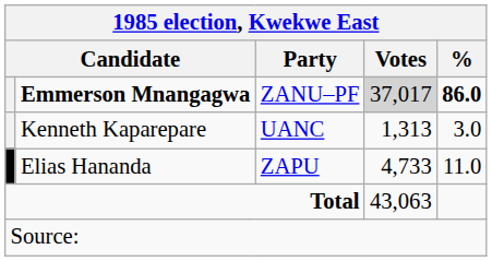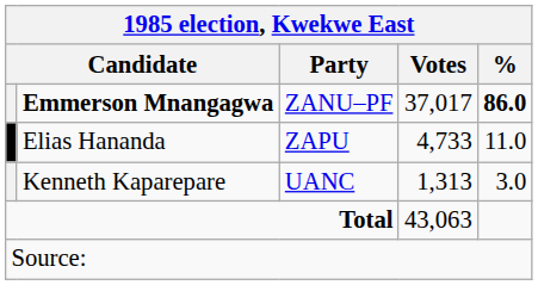Emmerson Mnangagwa | Votes: lightgrey background -> no background
rows swapped: Elias Hananda <-> Kenneth Kaparepare
